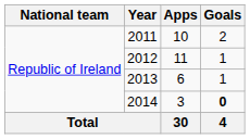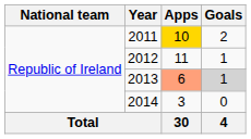2011 | Apps: no background -> gold background
2013 | Apps: no background -> lightsalmon background
2013 | Goals: no background -> lightgrey background
2014 | Goals: bold -> normal
